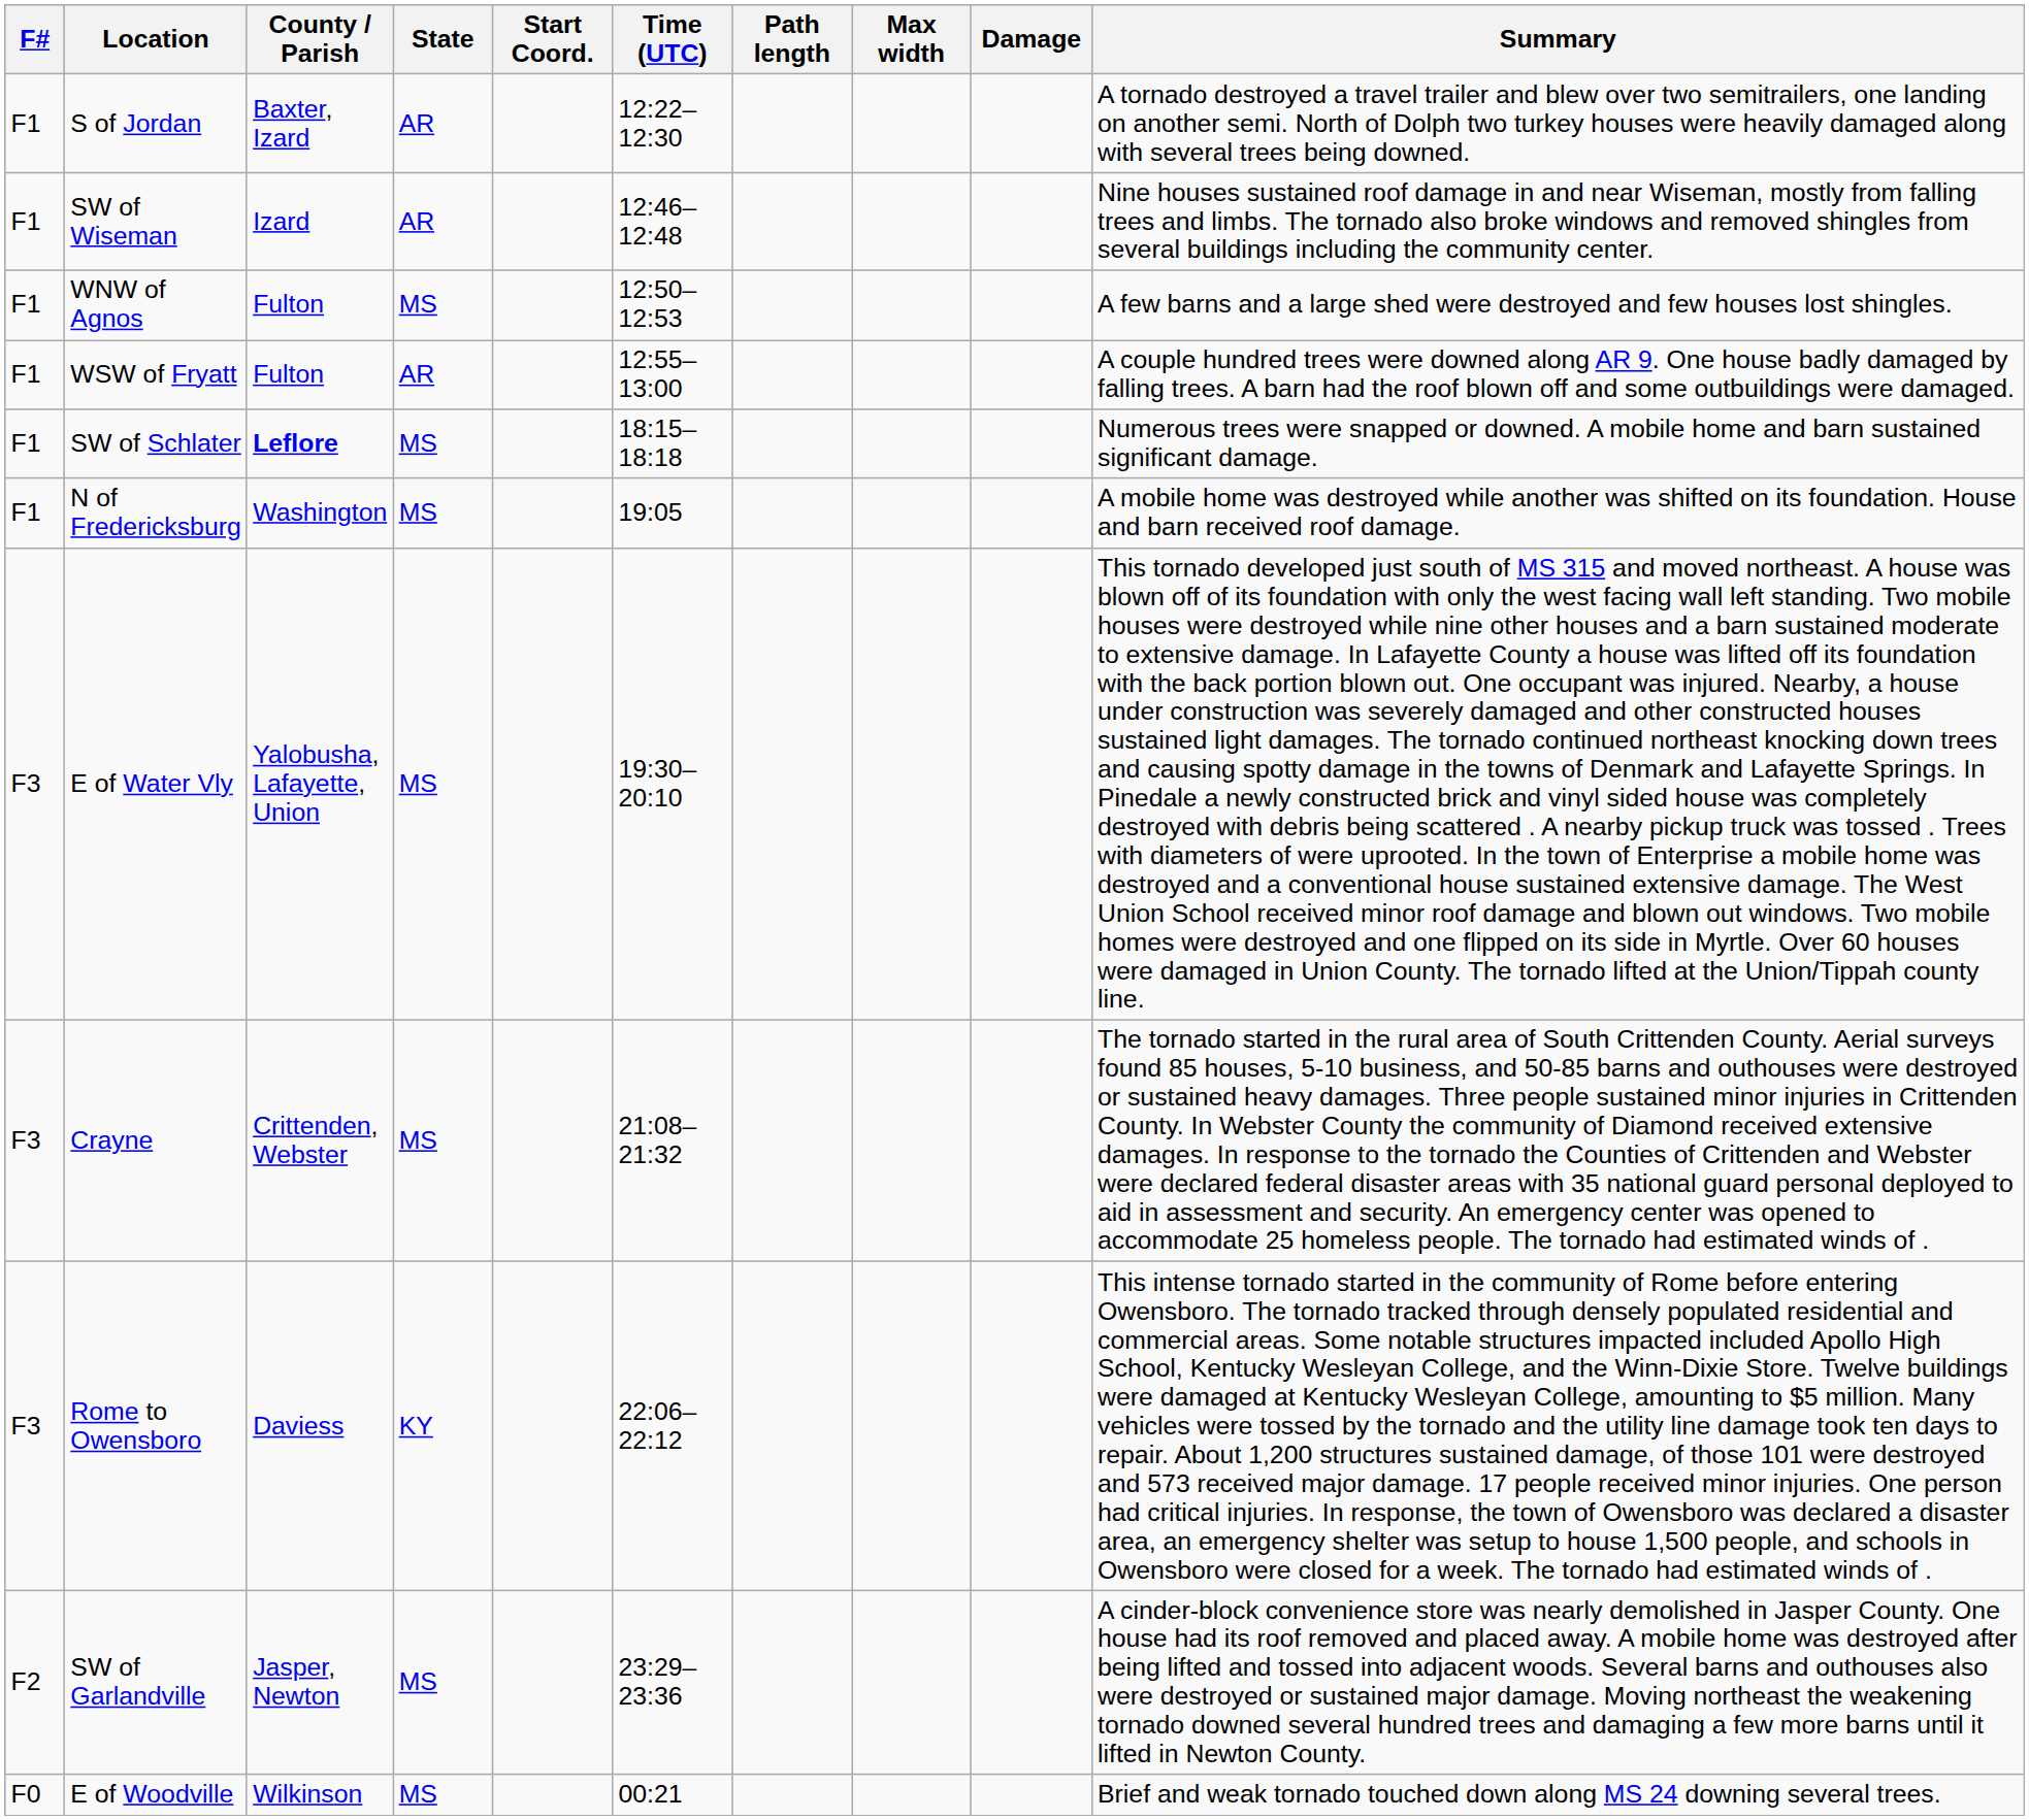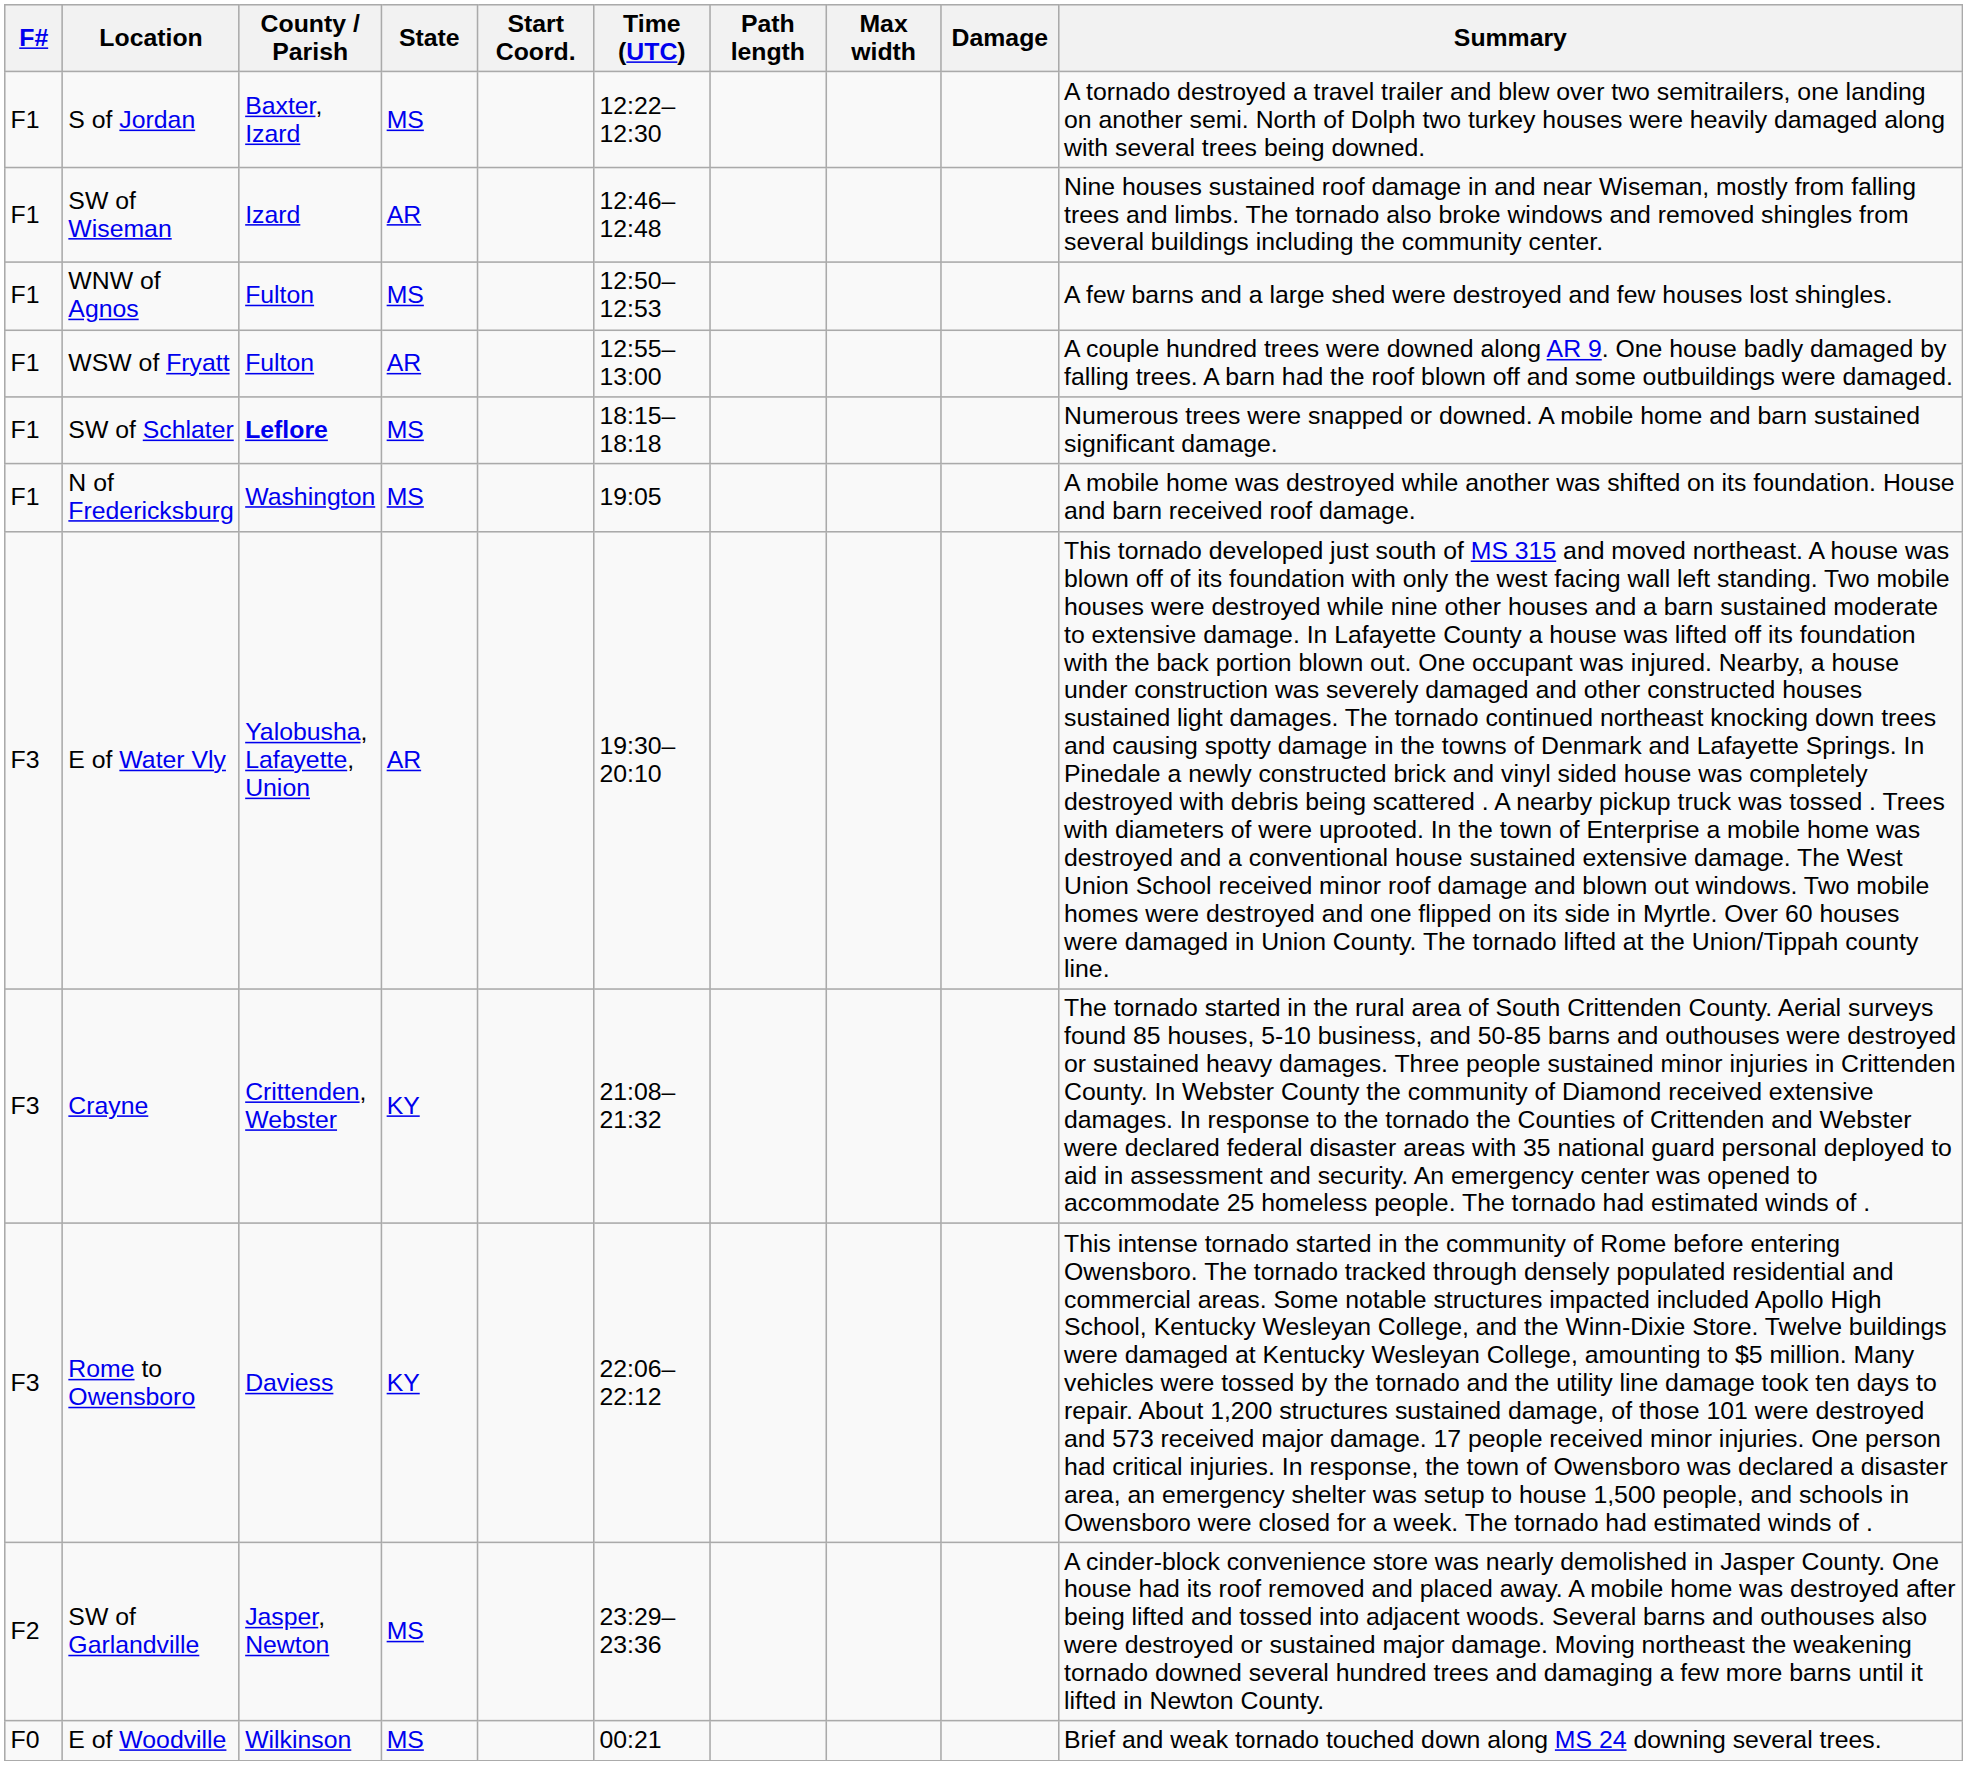S of Jordan | State: AR -> MS
E of Water Vly | State: MS -> AR
Crayne | State: MS -> KY
